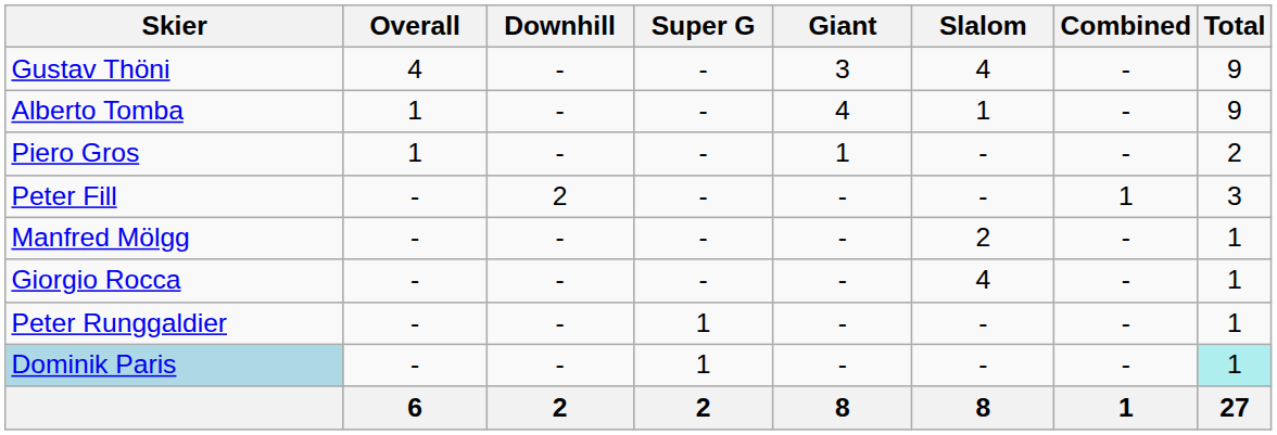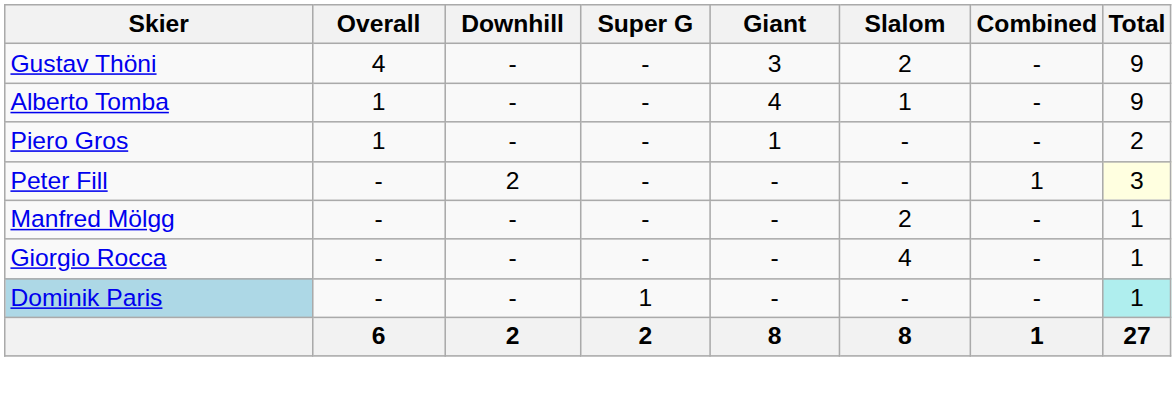Gustav Thöni | Slalom: 4 -> 2
Peter Fill | Total: no background -> lightyellow background
- row: Peter Runggaldier | - | - | 1 | - | - | - | 1
